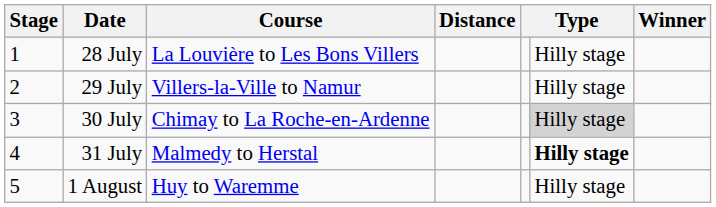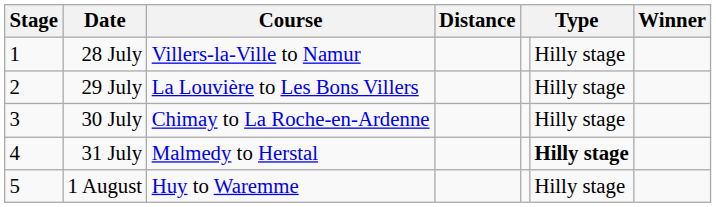28 July | Course: La Louvière to Les Bons Villers -> Villers-la-Ville to Namur
29 July | Course: Villers-la-Ville to Namur -> La Louvière to Les Bons Villers
30 July | column 6: lightgrey background -> no background
